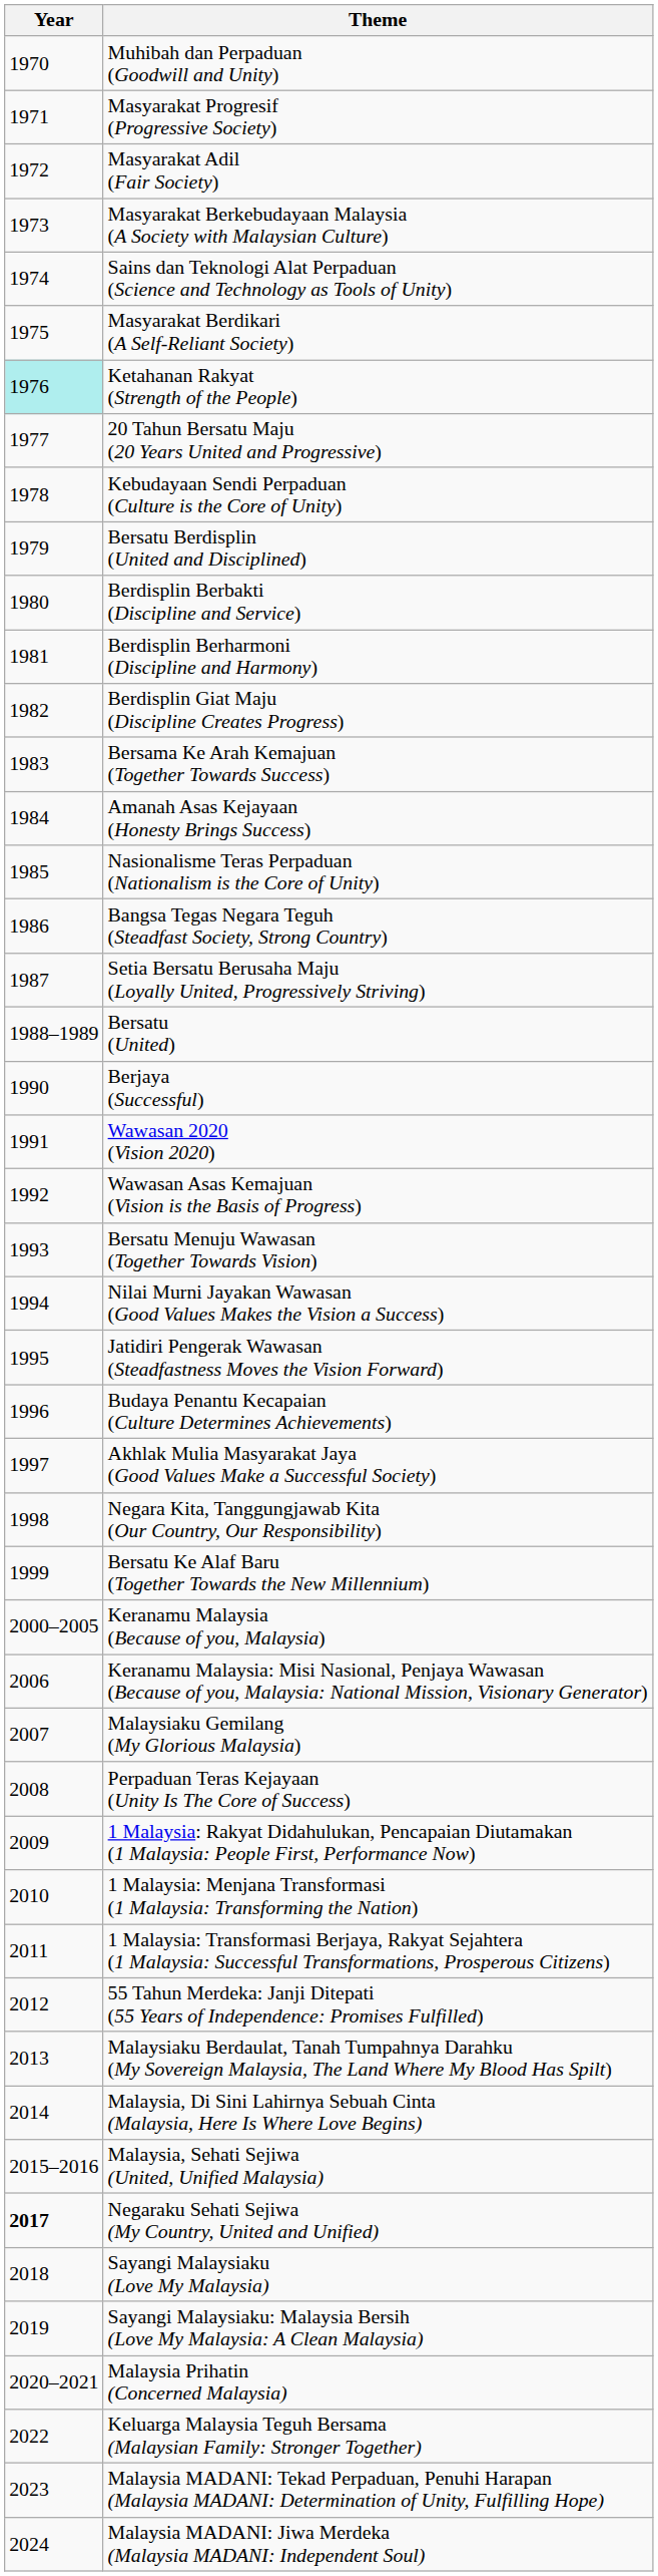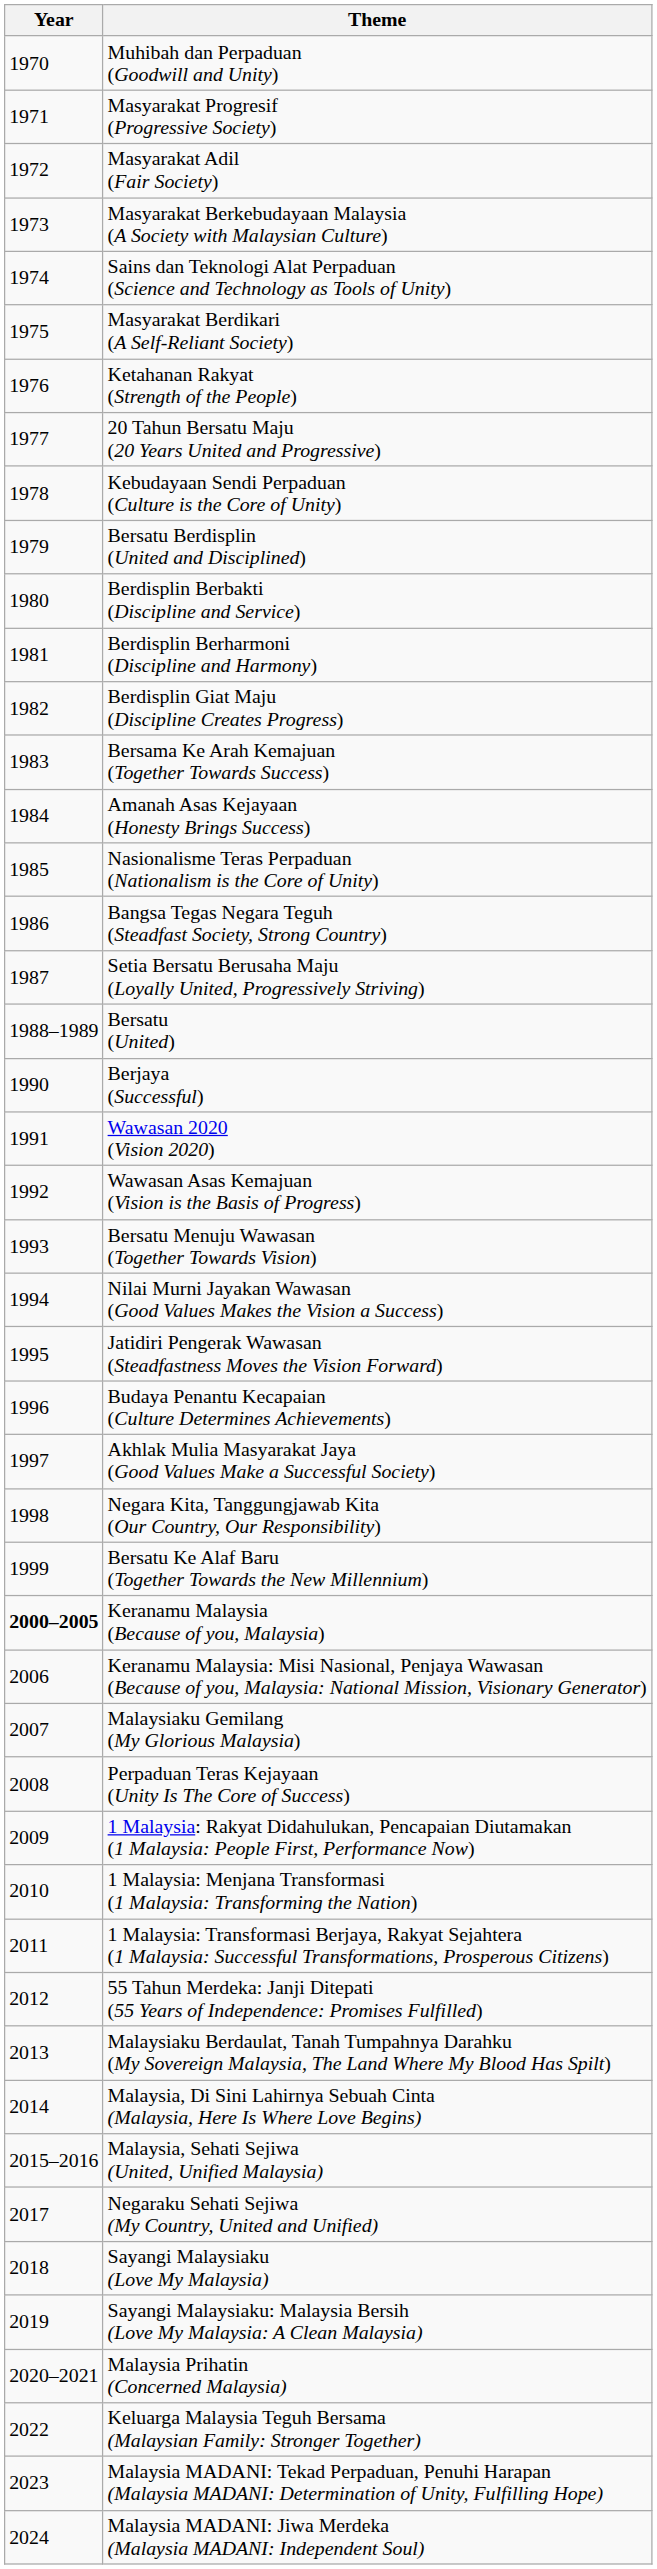Ketahanan Rakyat (Strength of the People) | Year: paleturquoise background -> no background
Keranamu Malaysia (Because of you, Malaysia) | Year: normal -> bold
Negaraku Sehati Sejiwa (My Country, United and Unified) | Year: bold -> normal
